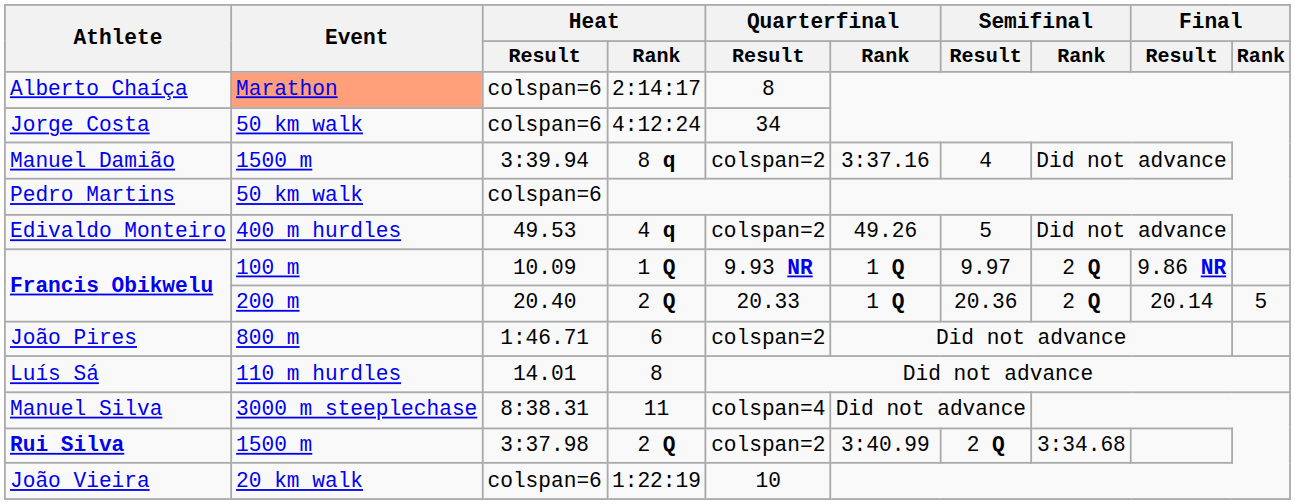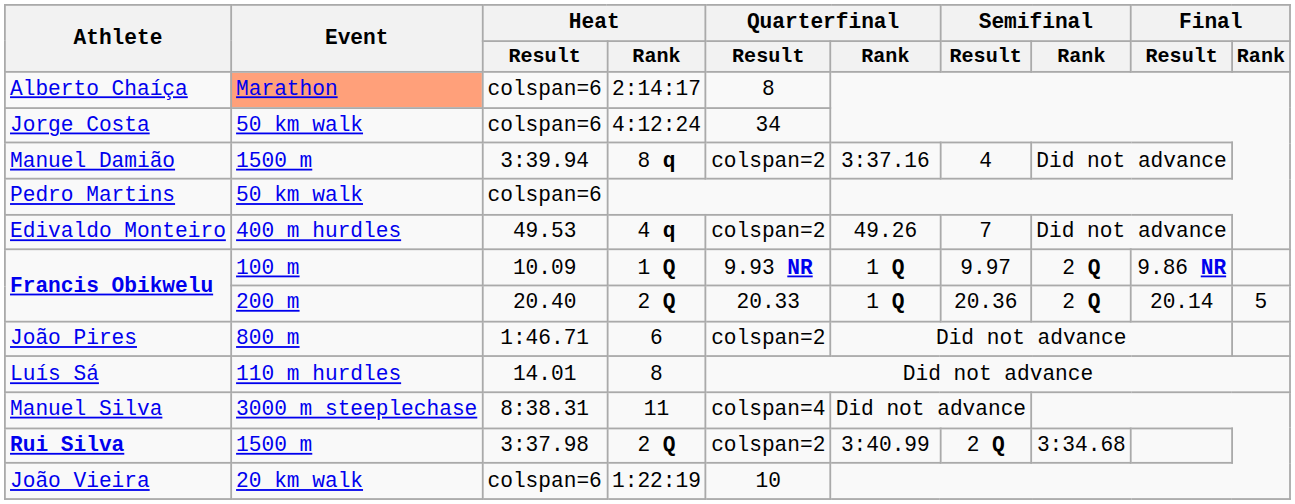Edivaldo Monteiro | Semifinal / Result: 5 -> 7
